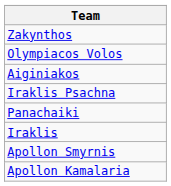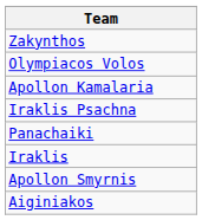row 4 | column 1: Aiginiakos -> Apollon Kamalaria
row 9 | column 1: Apollon Kamalaria -> Aiginiakos
